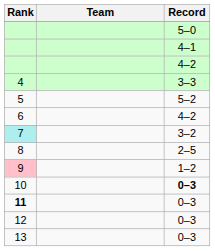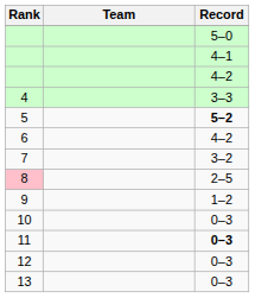5 | Record: normal -> bold
7 | Rank: paleturquoise background -> no background
8 | Rank: no background -> pink background
9 | Rank: pink background -> no background
10 | Record: bold -> normal
11 | Rank: bold -> normal
11 | Record: normal -> bold
